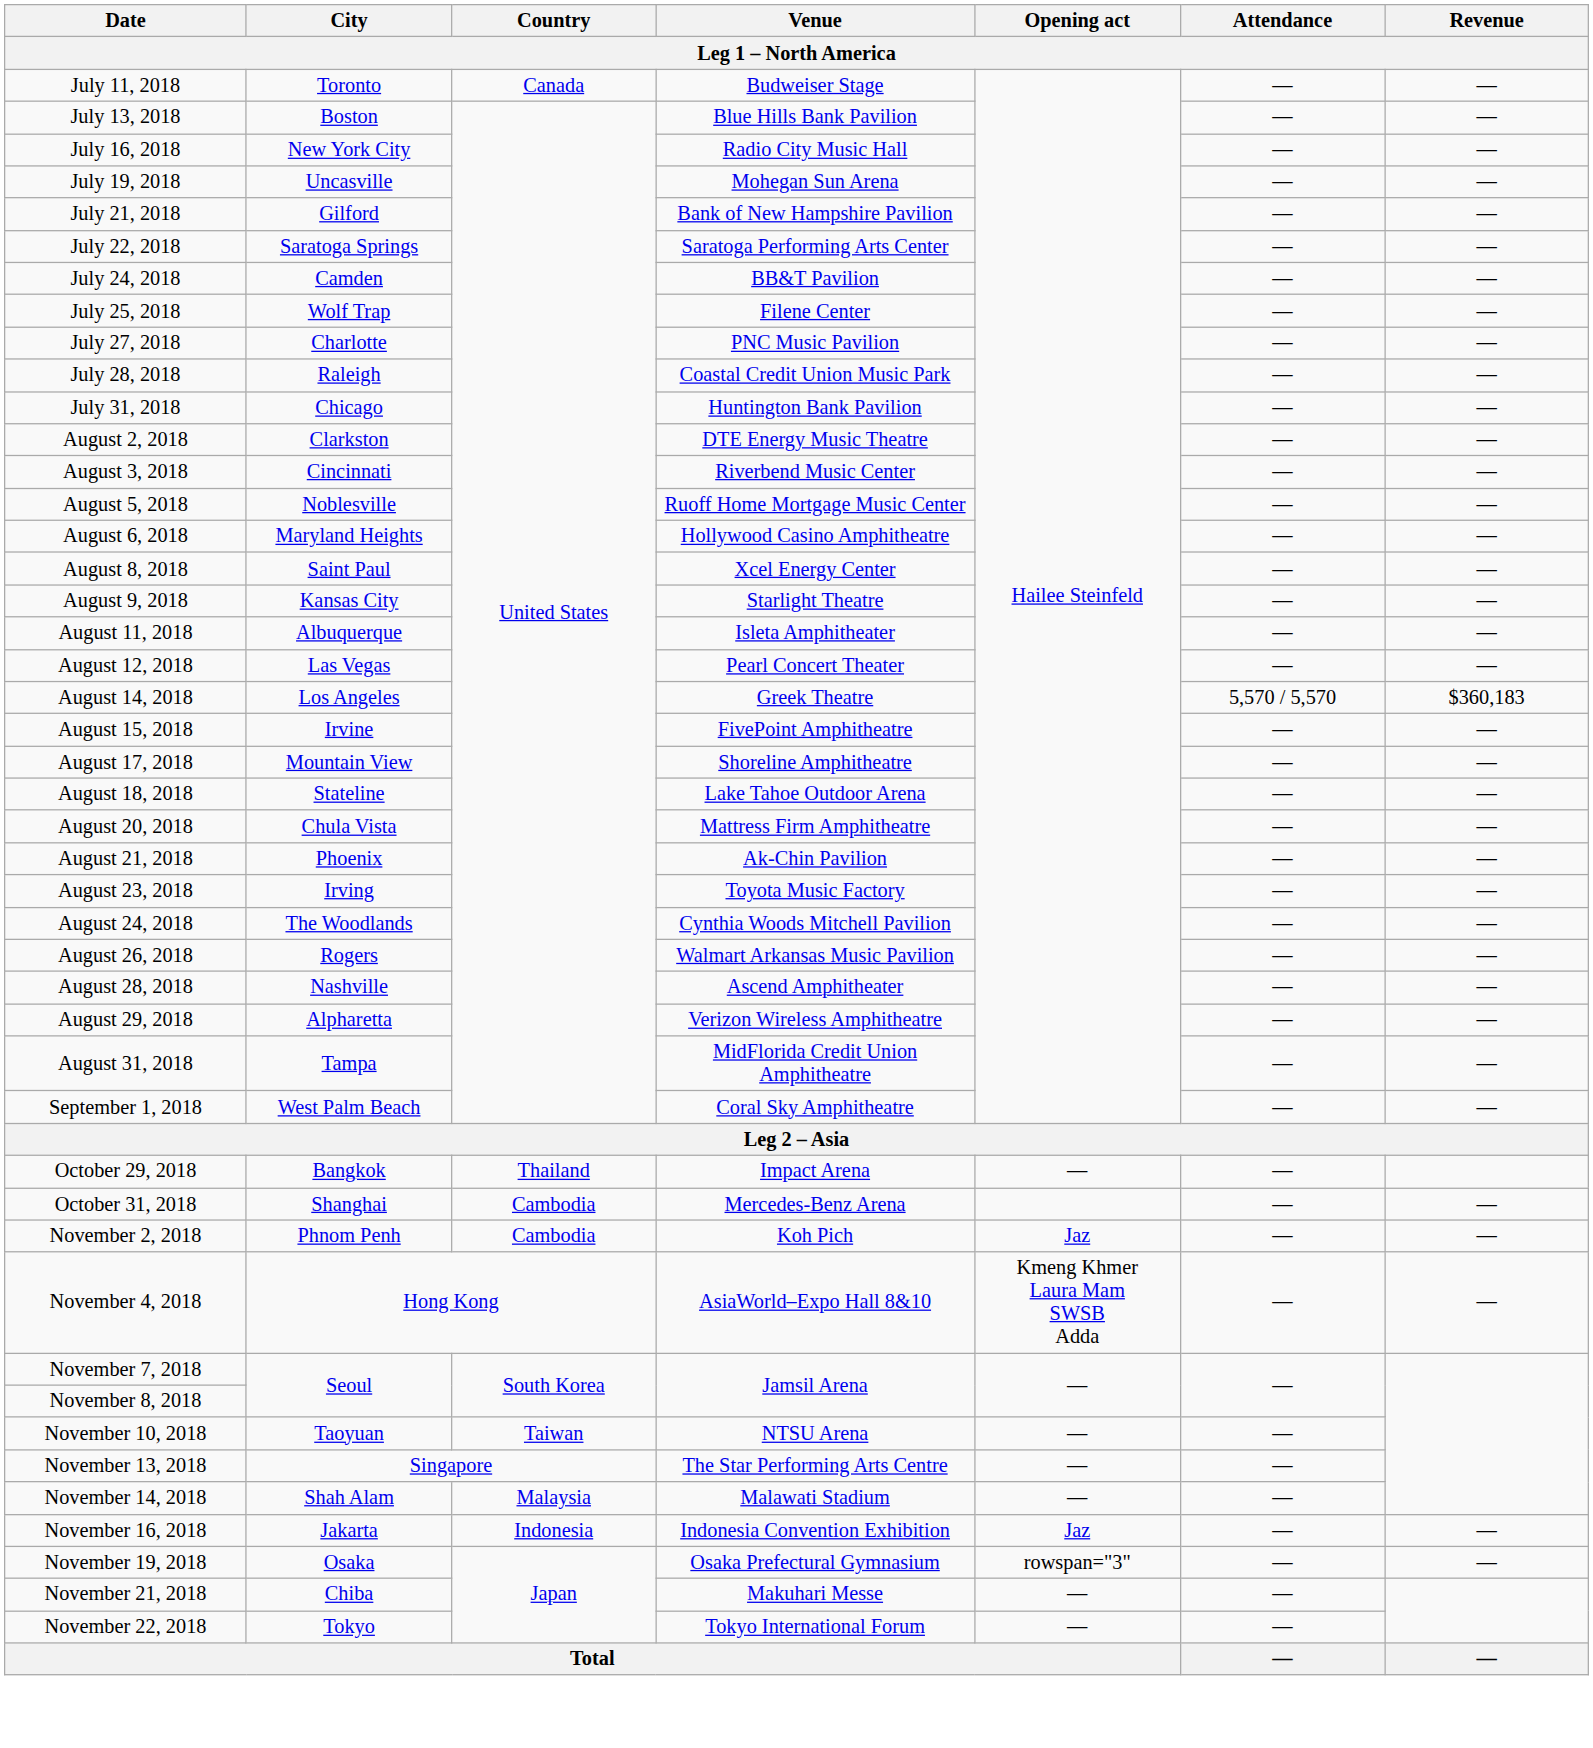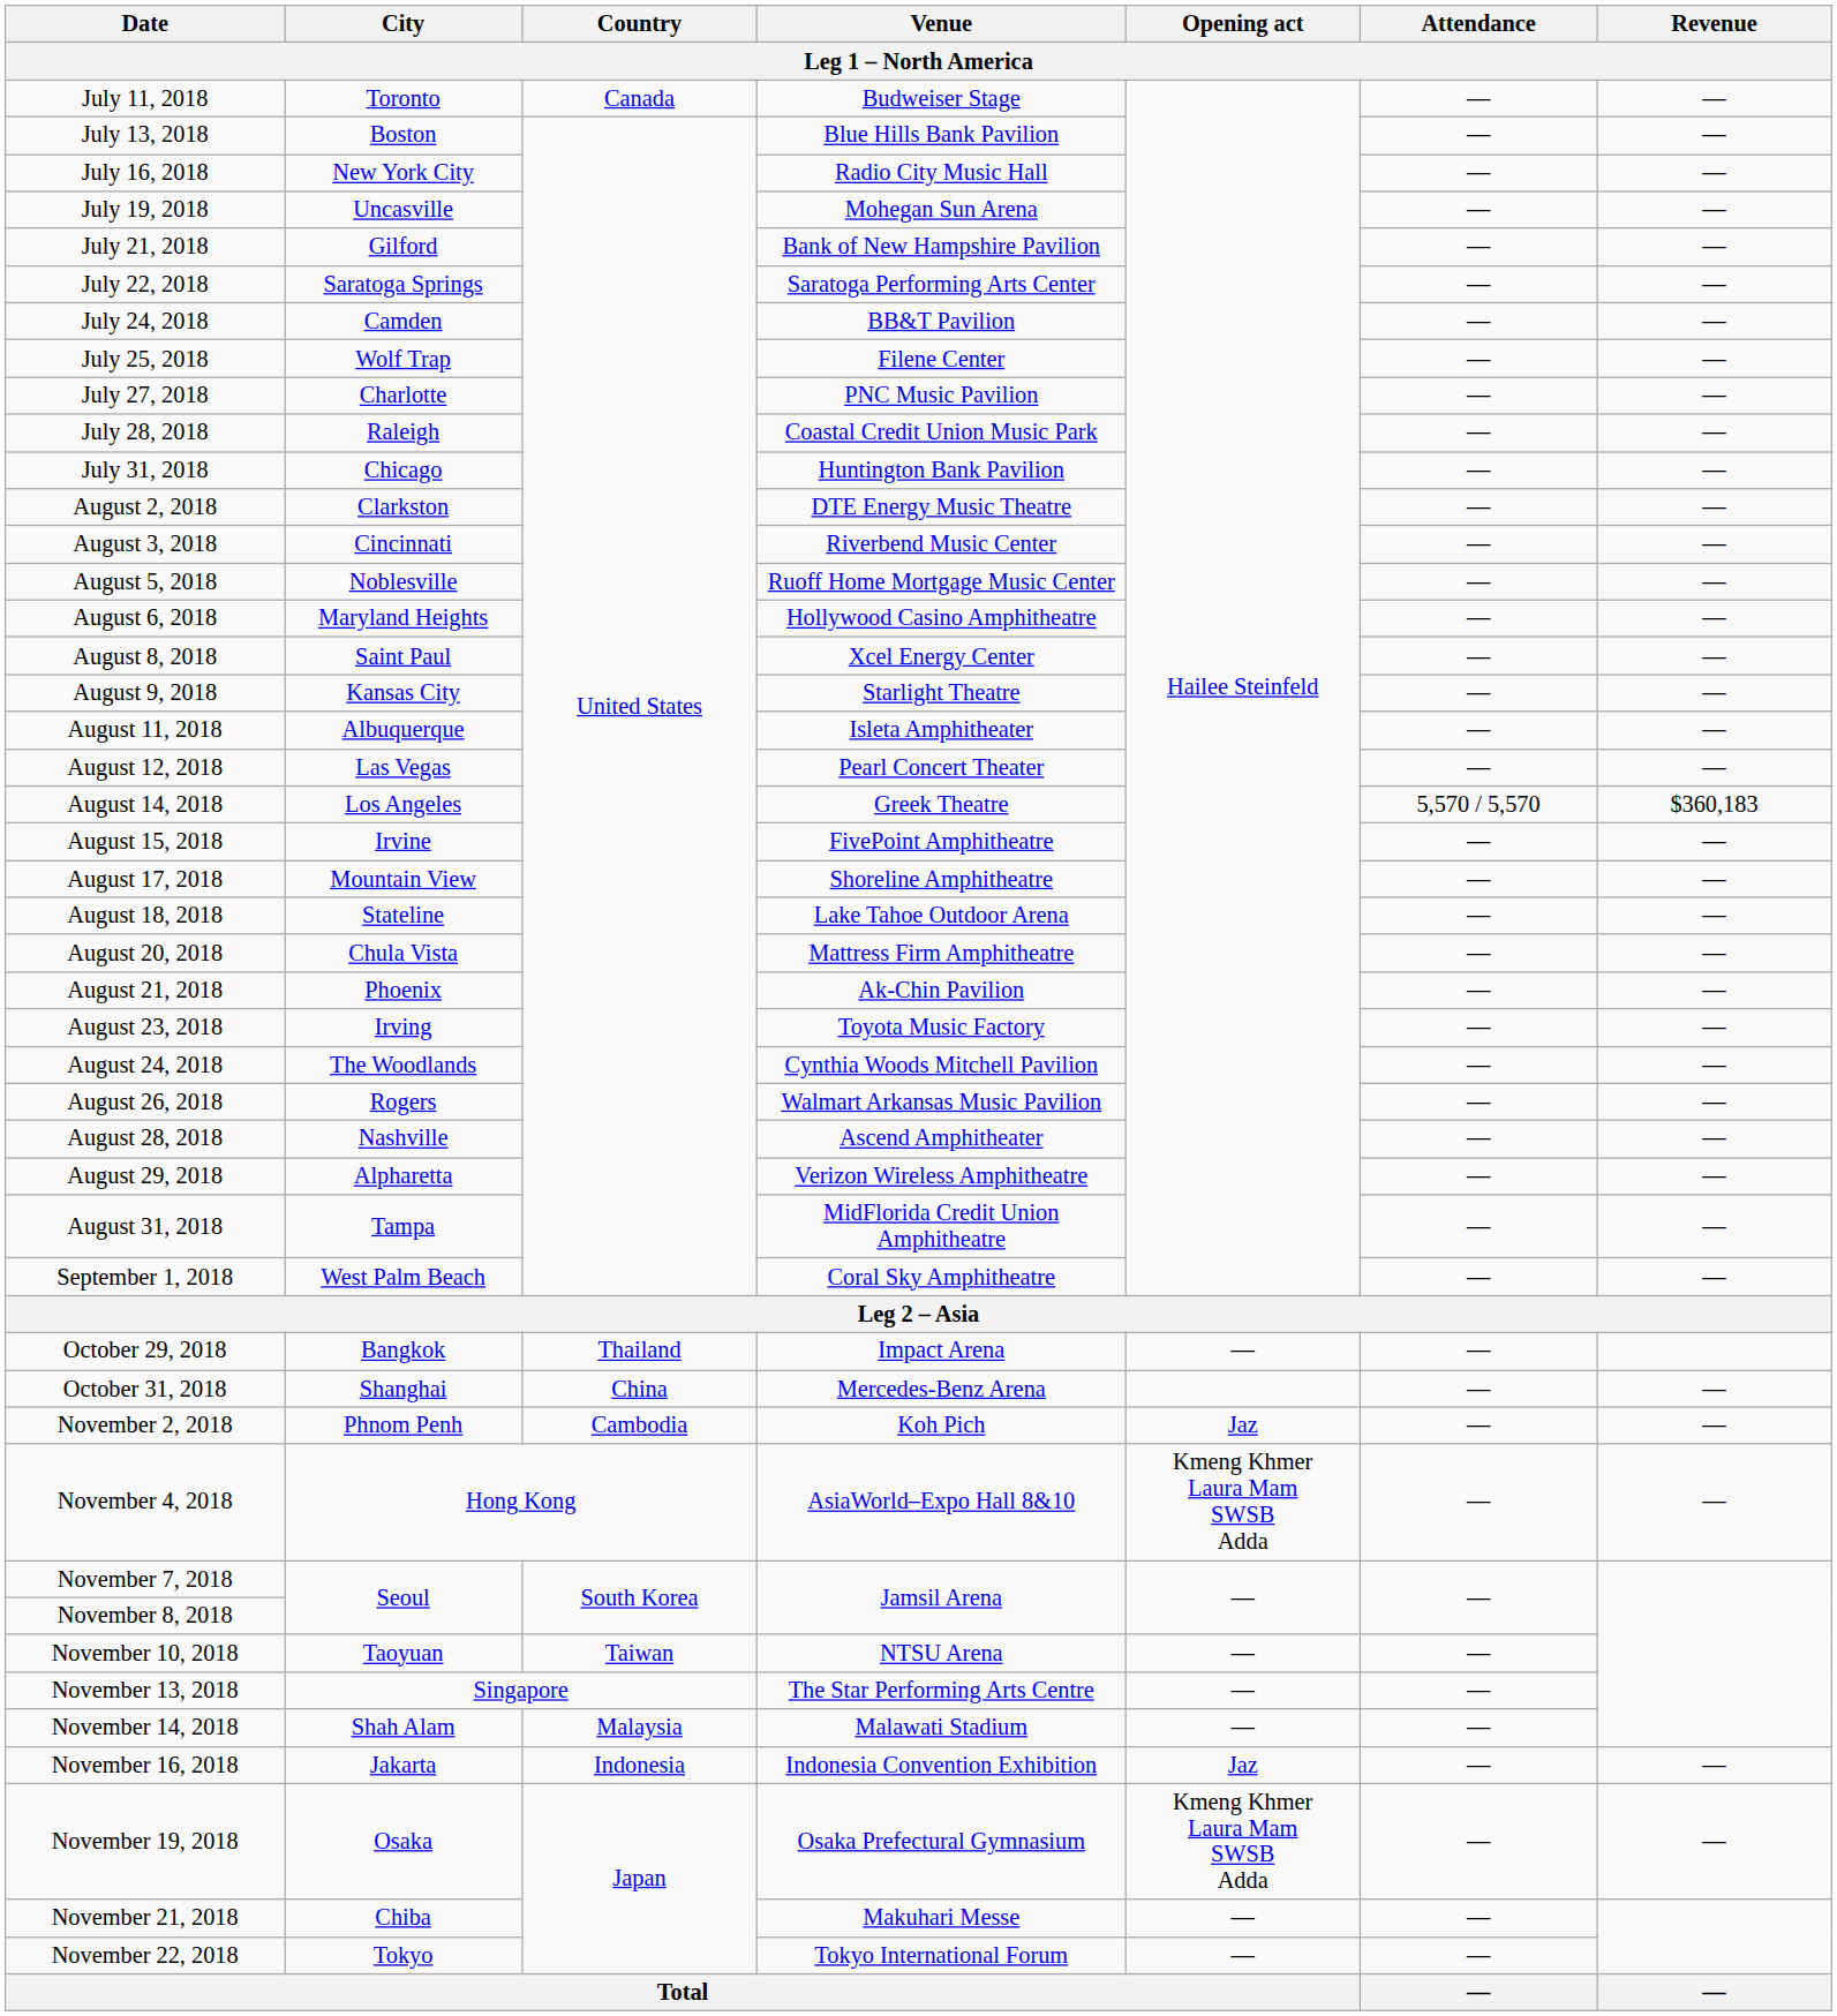October 31, 2018 | Country: Cambodia -> China
November 19, 2018 | Opening act: rowspan="3" -> Kmeng Khmer Laura Mam SWSB Adda
